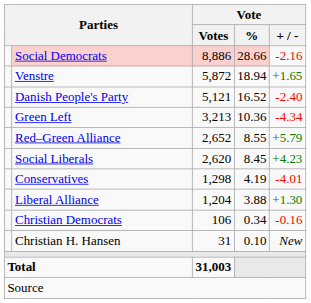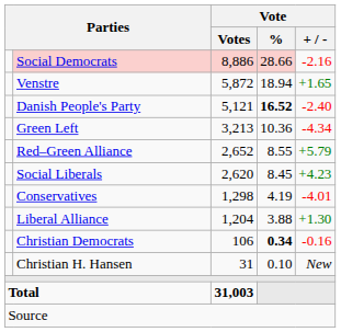Danish People's Party | Vote / %: normal -> bold
Christian Democrats | Vote / %: normal -> bold
